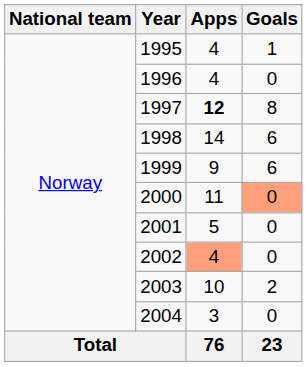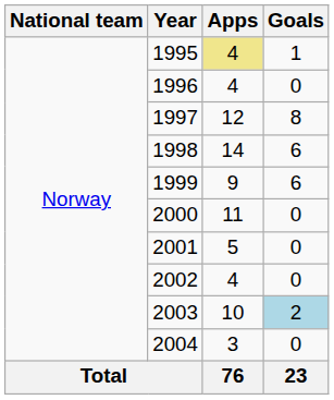1995 | Apps: no background -> khaki background
1997 | Apps: bold -> normal
2000 | Goals: lightsalmon background -> no background
2002 | Apps: lightsalmon background -> no background
2003 | Goals: no background -> lightblue background
